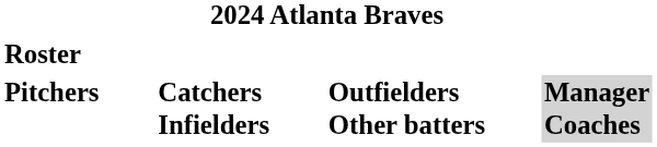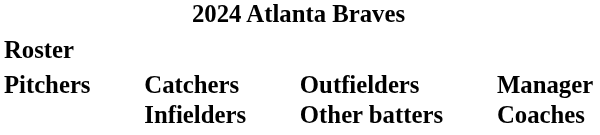Pitchers | column 4: lightgrey background -> no background
